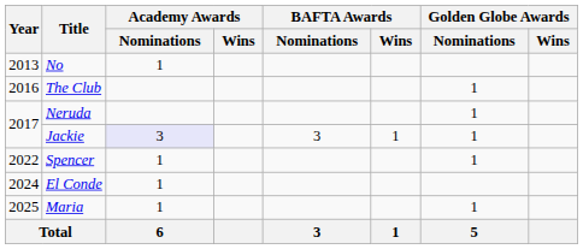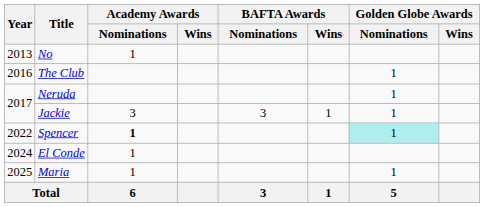Jackie | Academy Awards / Nominations: lavender background -> no background
Spencer | Academy Awards / Nominations: normal -> bold
Spencer | Golden Globe Awards / Nominations: no background -> paleturquoise background
